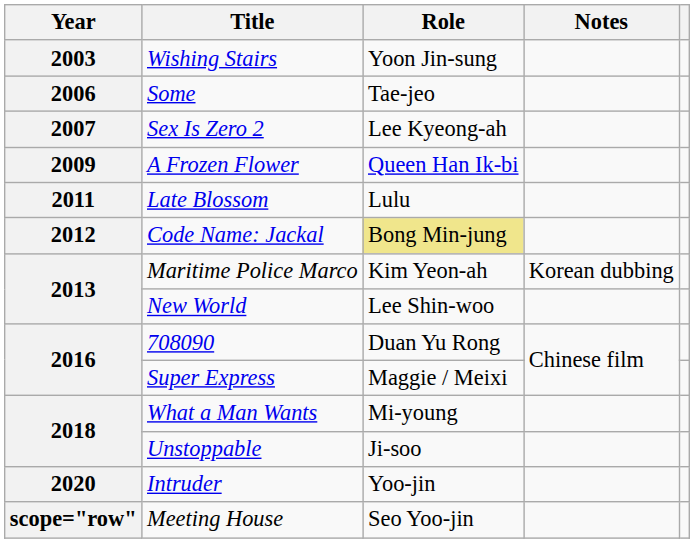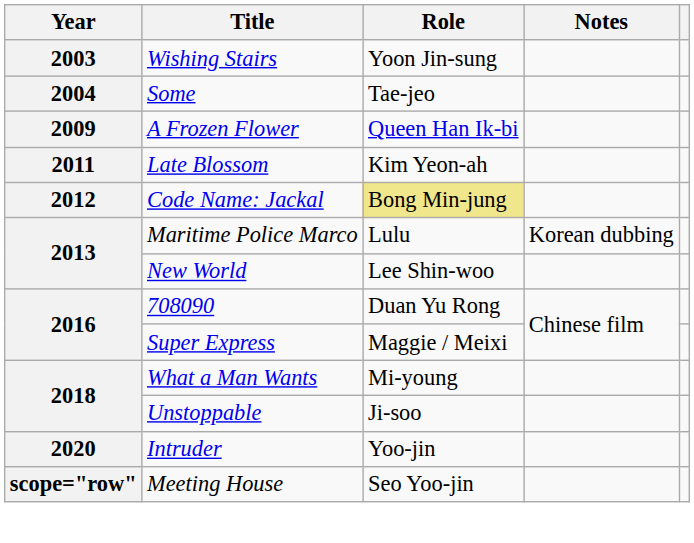Some | Year: 2006 -> 2004
- row: 2007 | Sex Is Zero 2 | Lee Kyeong-ah
Late Blossom | Role: Lulu -> Kim Yeon-ah
Maritime Police Marco | Role: Kim Yeon-ah -> Lulu
